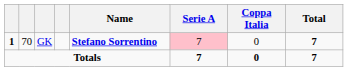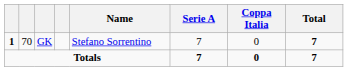1 | Name: bold -> normal
1 | Serie A: pink background -> no background
